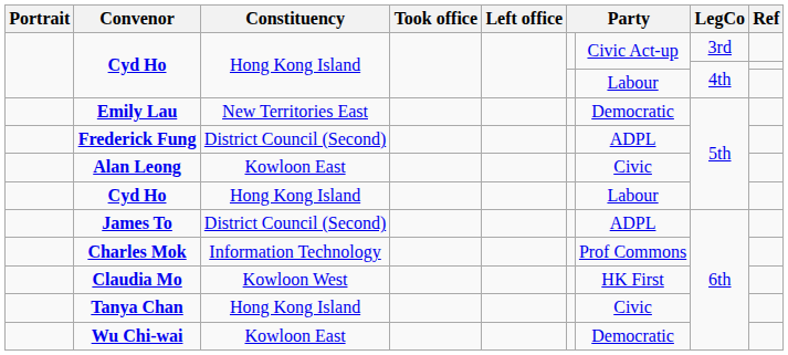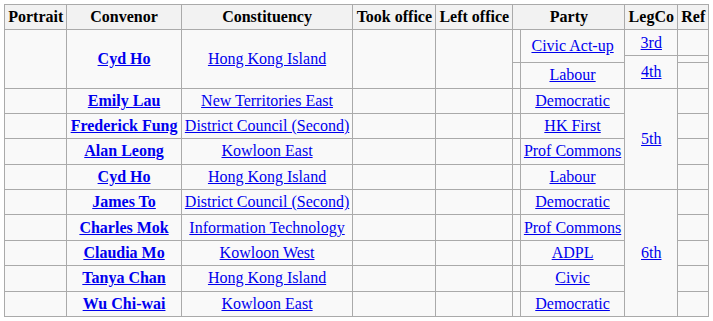Frederick Fung | column 7: ADPL -> HK First
Alan Leong | column 7: Civic -> Prof Commons
James To | column 7: ADPL -> Democratic
Claudia Mo | column 7: HK First -> ADPL
